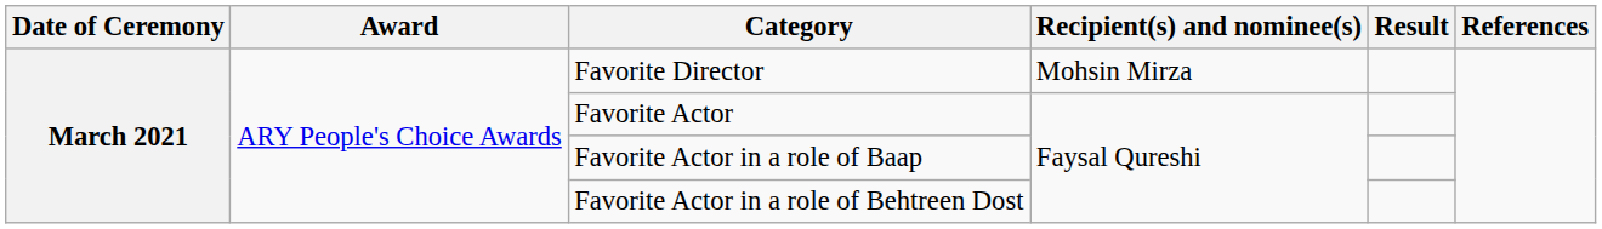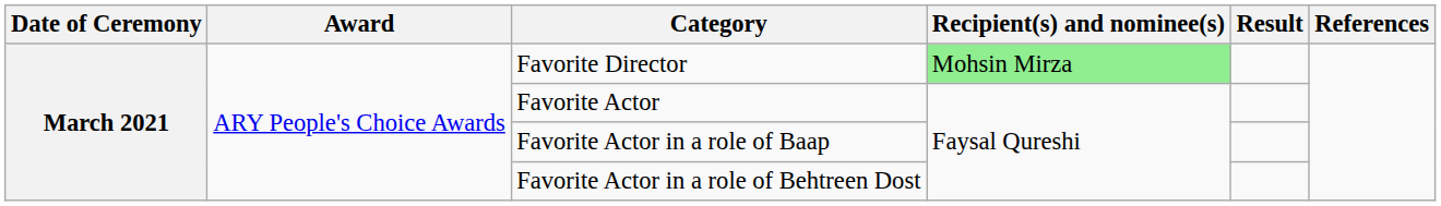Favorite Director | Recipient(s) and nominee(s): no background -> lightgreen background
